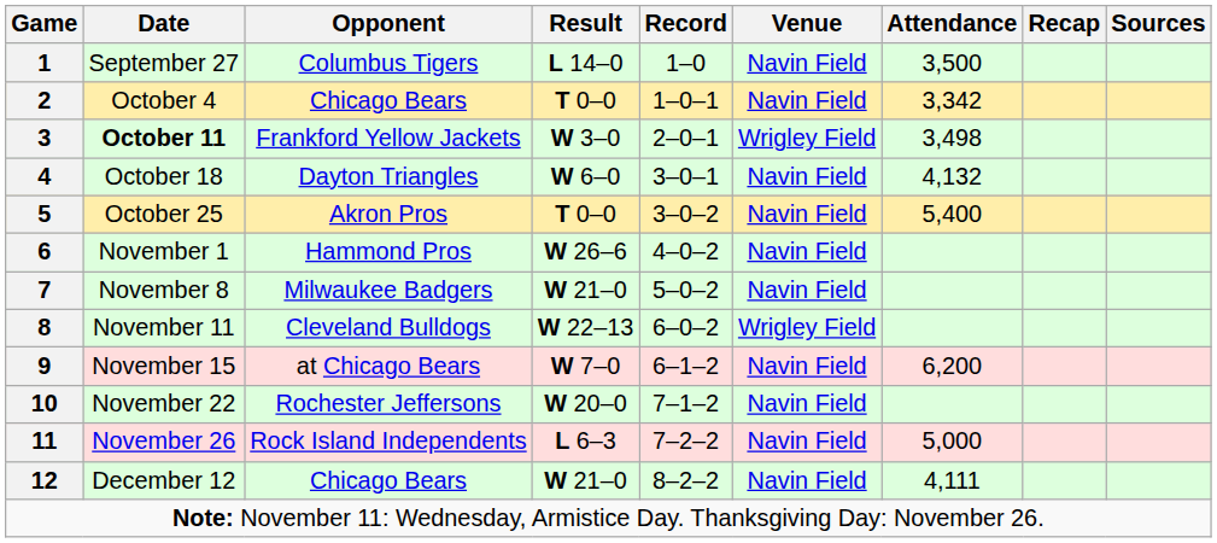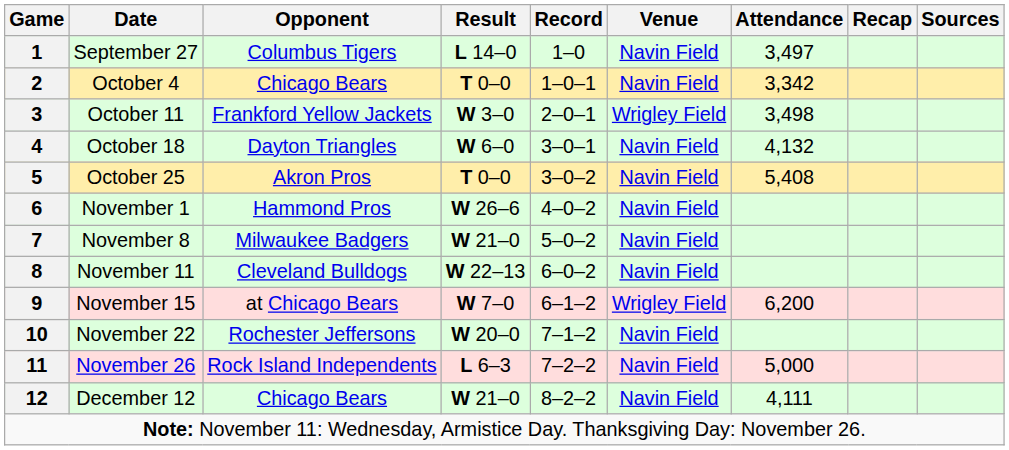1 | Attendance: 3,500 -> 3,497
3 | Date: bold -> normal
5 | Attendance: 5,400 -> 5,408
8 | Venue: Wrigley Field -> Navin Field
9 | Venue: Navin Field -> Wrigley Field
